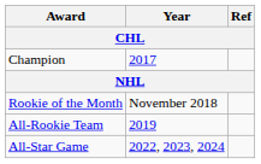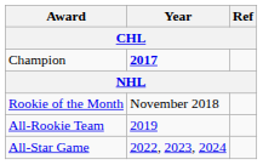Champion | Year: normal -> bold
